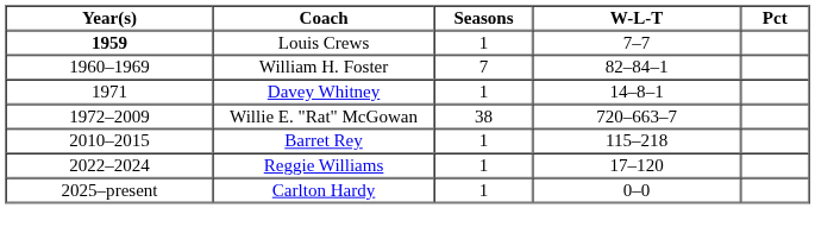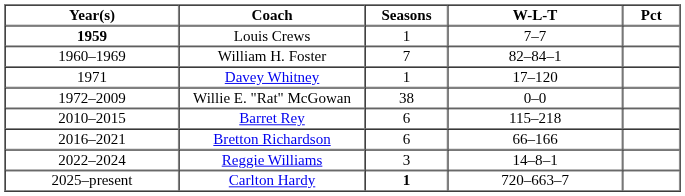Davey Whitney | W-L-T: 14–8–1 -> 17–120
Willie E. "Rat" McGowan | W-L-T: 720–663–7 -> 0–0
Barret Rey | Seasons: 1 -> 6
+ row: 2016–2021 | Bretton Richardson | 6 | 66–166
Reggie Williams | Seasons: 1 -> 3
Reggie Williams | W-L-T: 17–120 -> 14–8–1
Carlton Hardy | Seasons: normal -> bold
Carlton Hardy | W-L-T: 0–0 -> 720–663–7
